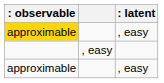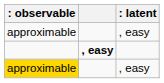row 2 | column 1: gold background -> no background
row 3 | column 2: normal -> bold
row 4 | column 1: no background -> gold background
